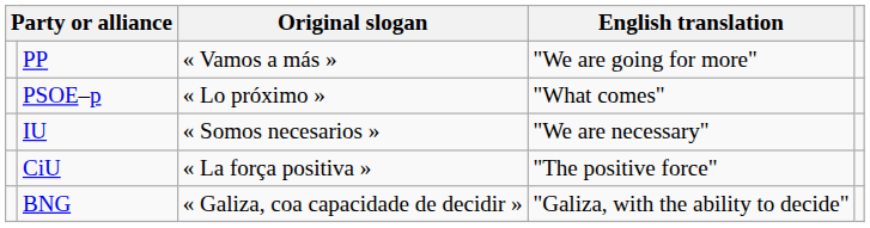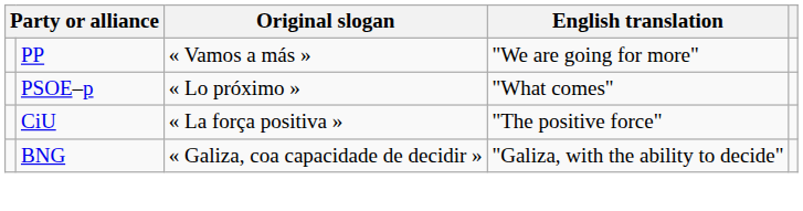- row: IU | « Somos necesarios » | "We are necessary"
